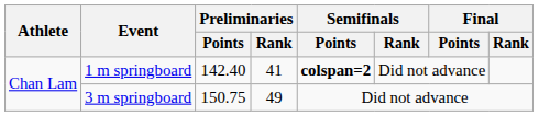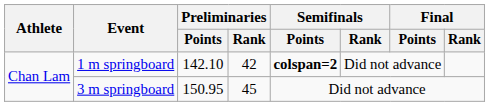1 m springboard | Preliminaries / Points: 142.40 -> 142.10
1 m springboard | Preliminaries / Rank: 41 -> 42
3 m springboard | Preliminaries / Points: 150.75 -> 150.95
3 m springboard | Preliminaries / Rank: 49 -> 45
